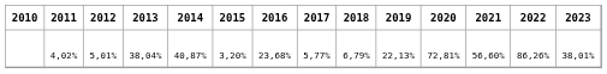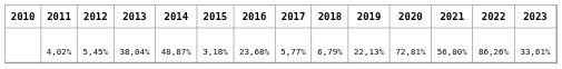row 2 | 2012: 5,01% -> 5,45%
row 2 | 2015: 3,20% -> 3,18%
row 2 | 2021: 56,60% -> 56,00%
row 2 | 2023: 38,01% -> 33,61%
